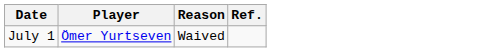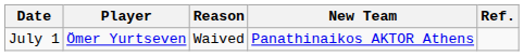+ column: New Team | Panathinaikos AKTOR Athens
